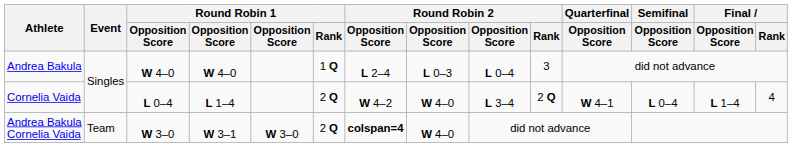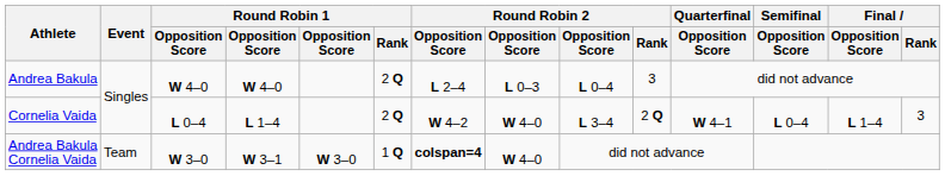Andrea Bakula | Round Robin 1 / Rank: 1 Q -> 2 Q
Cornelia Vaida | Final / Rank: 4 -> 3
Andrea Bakula Cornelia Vaida | Round Robin 1 / Rank: 2 Q -> 1 Q
